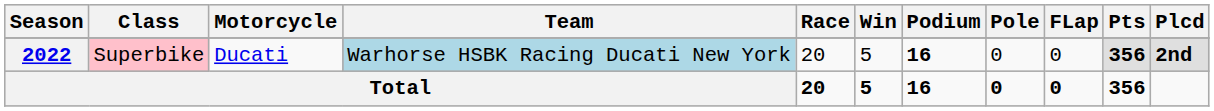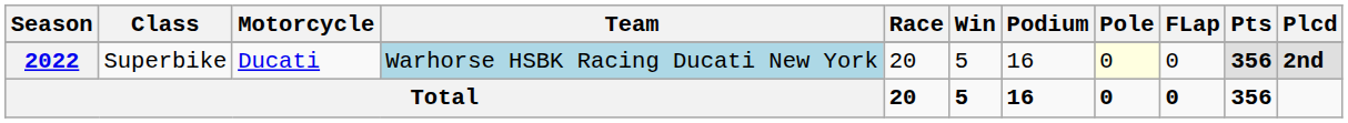2022 | Class: pink background -> no background
2022 | Podium: bold -> normal
2022 | Pole: no background -> lightyellow background
